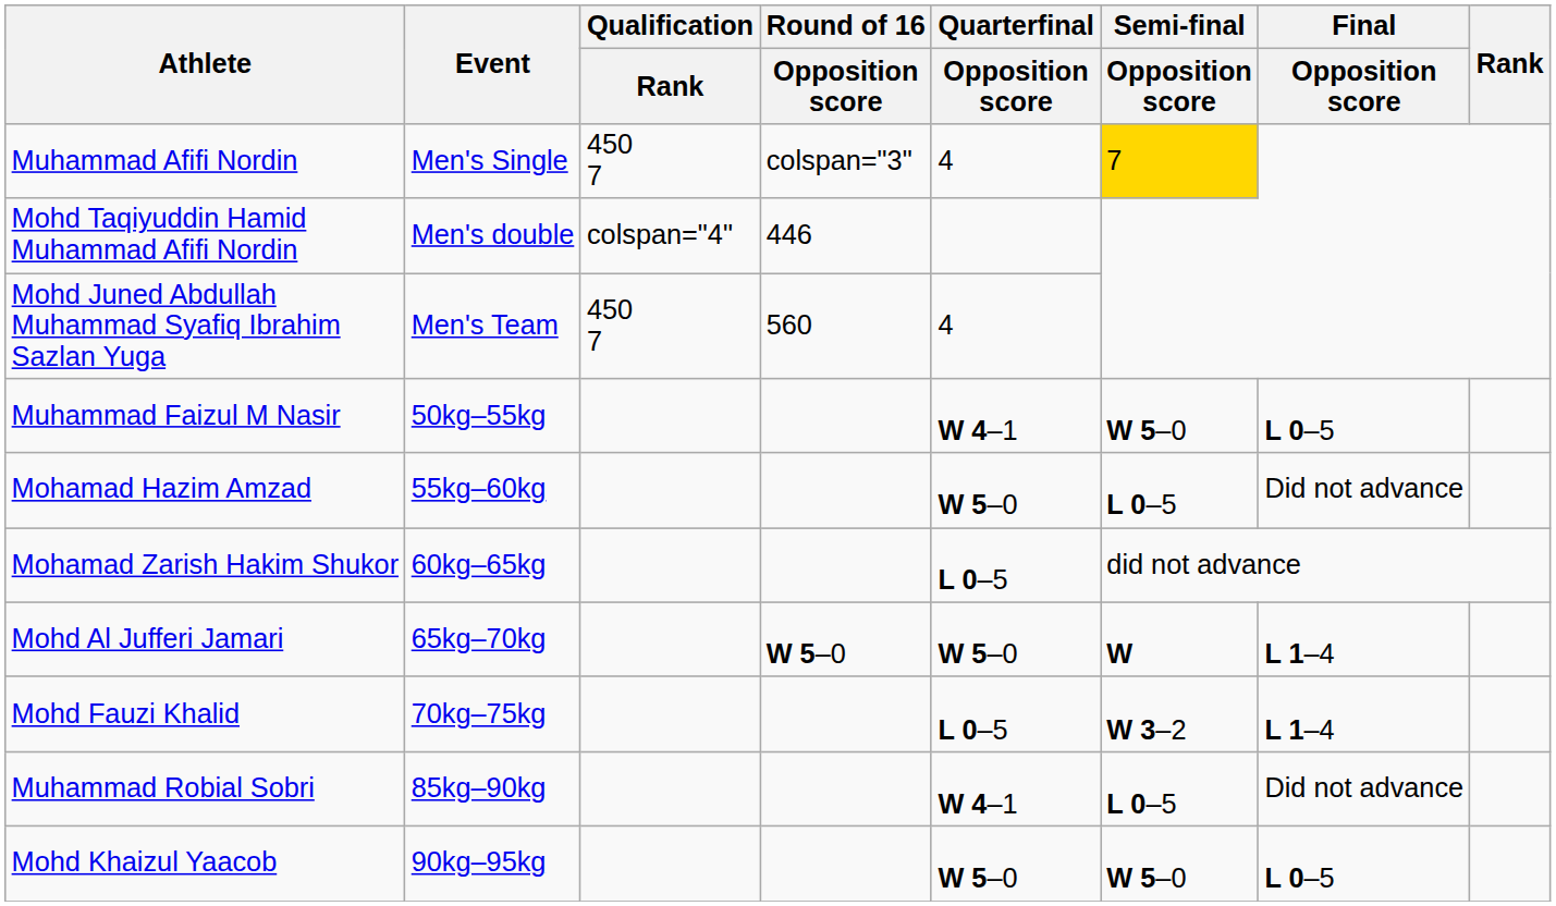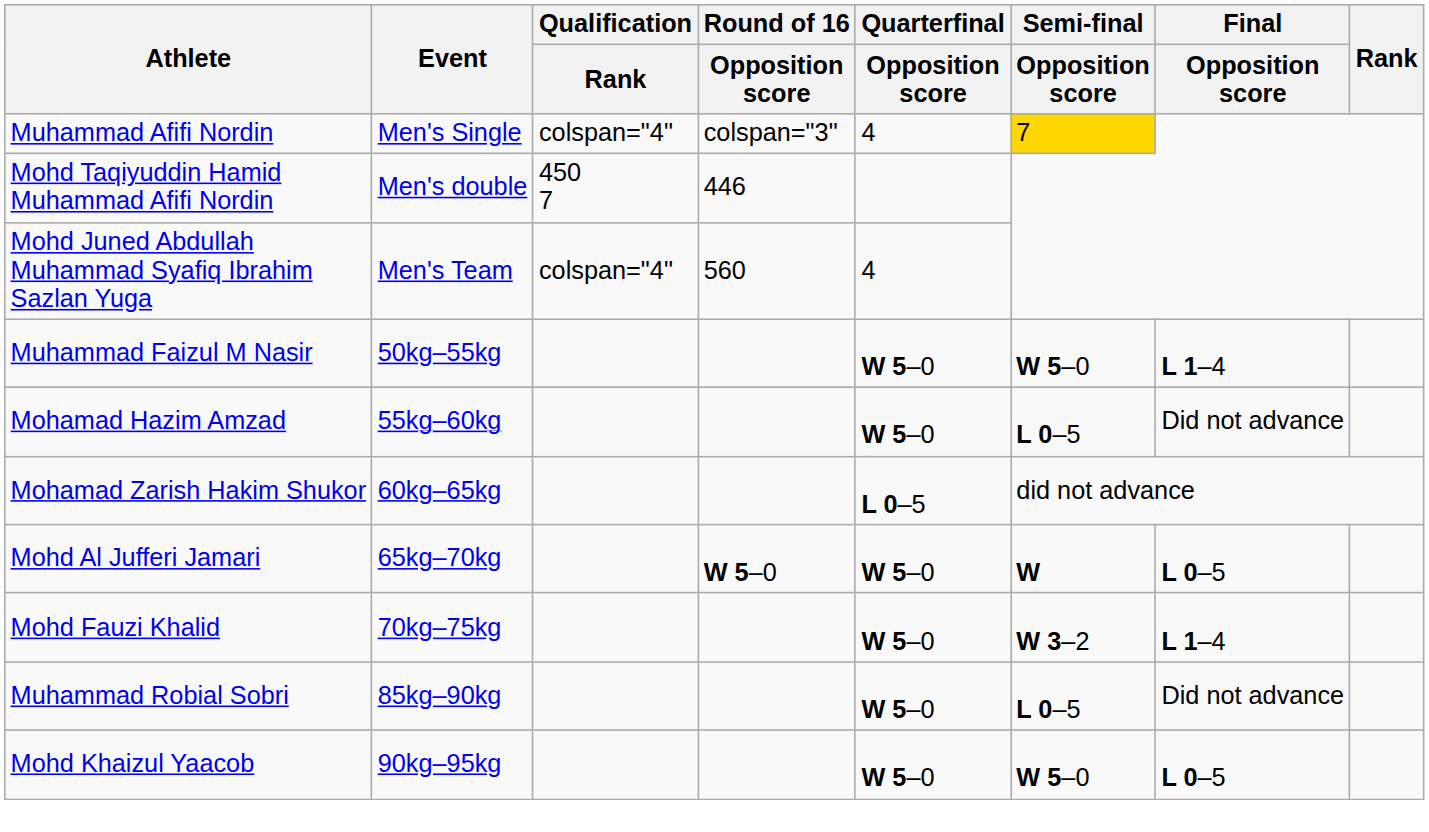Muhammad Afifi Nordin | Qualification / Rank: 450 7 -> colspan="4"
Mohd Taqiyuddin Hamid Muhammad Afifi Nordin | Qualification / Rank: colspan="4" -> 450 7
Mohd Juned Abdullah Muhammad Syafiq Ibrahim Sazlan Yuga | Qualification / Rank: 450 7 -> colspan="4"
Muhammad Faizul M Nasir | Quarterfinal / Opposition score: W 4–1 -> W 5–0
Muhammad Faizul M Nasir | Final / Opposition score: L 0–5 -> L 1–4
Mohd Al Jufferi Jamari | Final / Opposition score: L 1–4 -> L 0–5
Mohd Fauzi Khalid | Quarterfinal / Opposition score: L 0–5 -> W 5–0
Muhammad Robial Sobri | Quarterfinal / Opposition score: W 4–1 -> W 5–0
